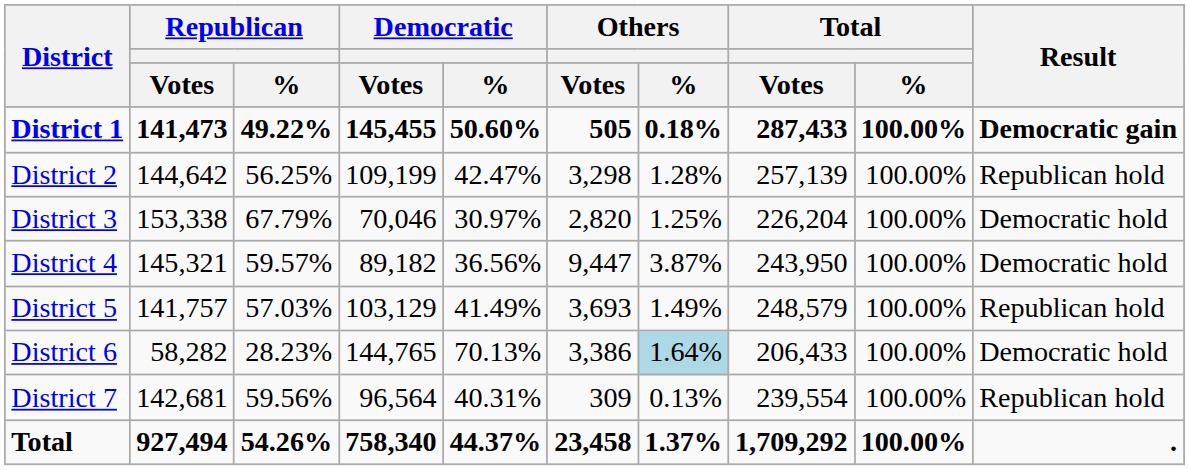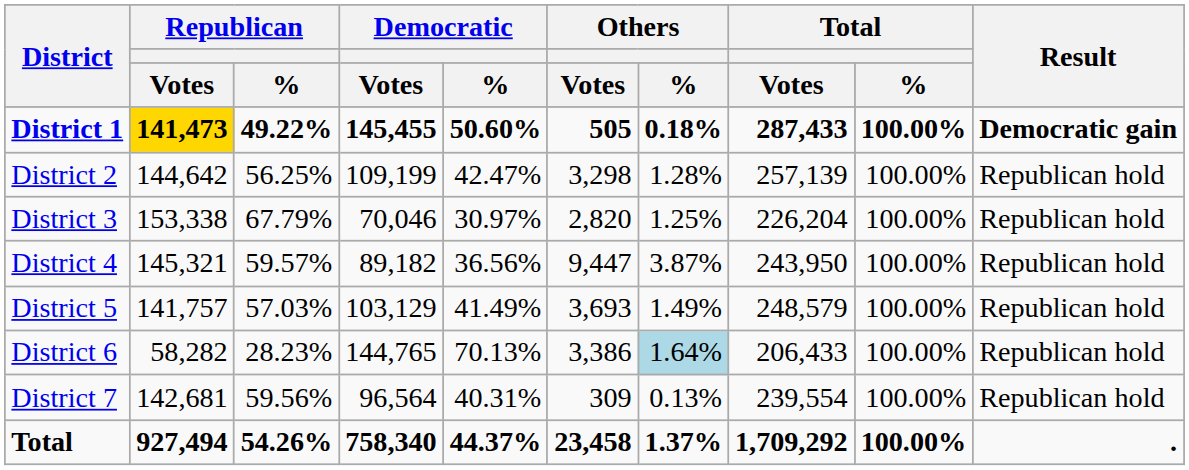District 1 | Republican / Votes: no background -> gold background
District 3 | Result: Democratic hold -> Republican hold
District 4 | Result: Democratic hold -> Republican hold
District 6 | Result: Democratic hold -> Republican hold
